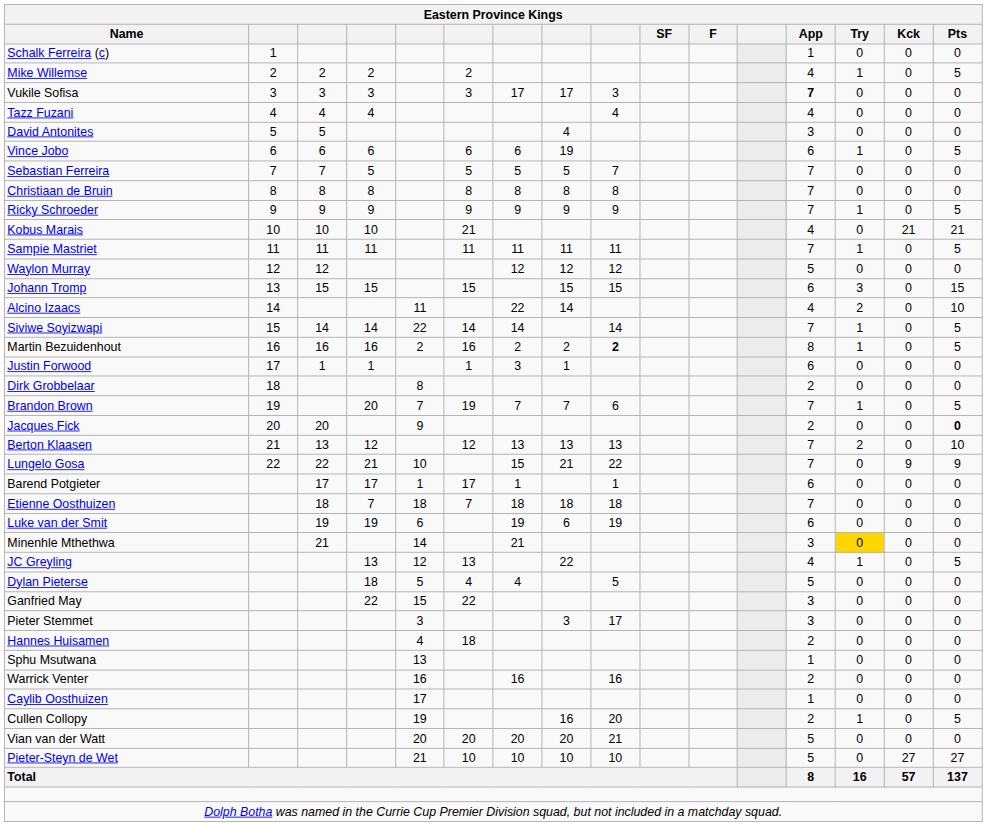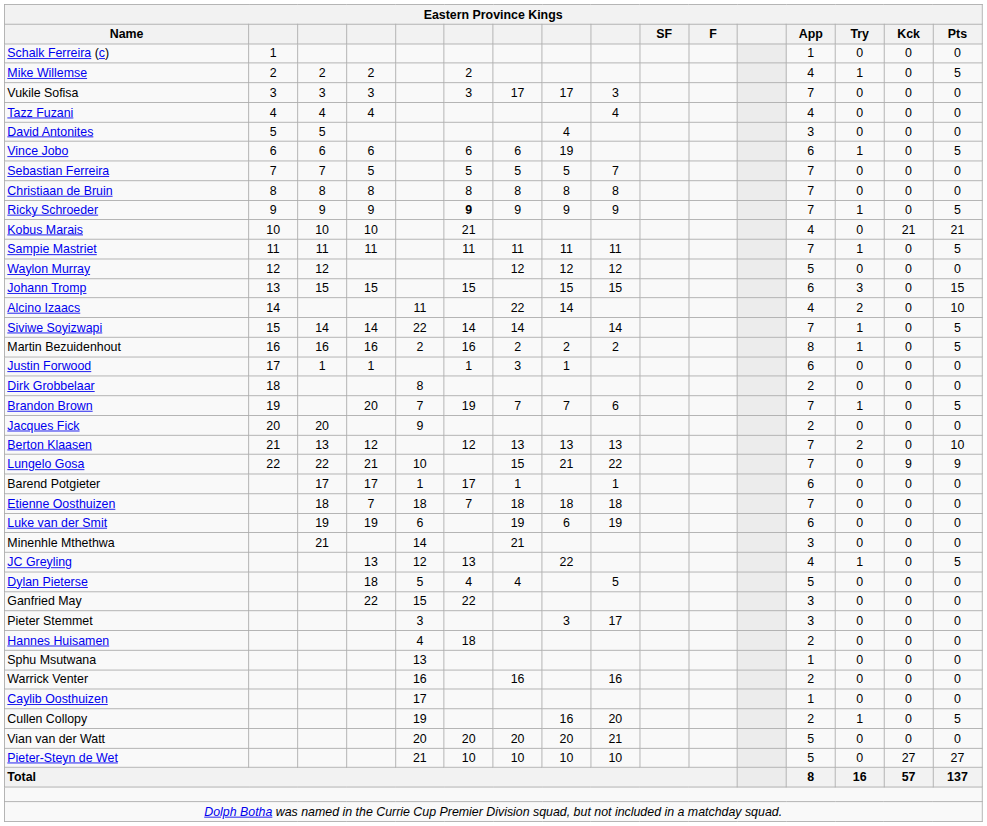Vukile Sofisa | App: bold -> normal
Ricky Schroeder | column 6: normal -> bold
Martin Bezuidenhout | column 9: bold -> normal
Jacques Fick | Pts: bold -> normal
Minenhle Mthethwa | Try: gold background -> no background
